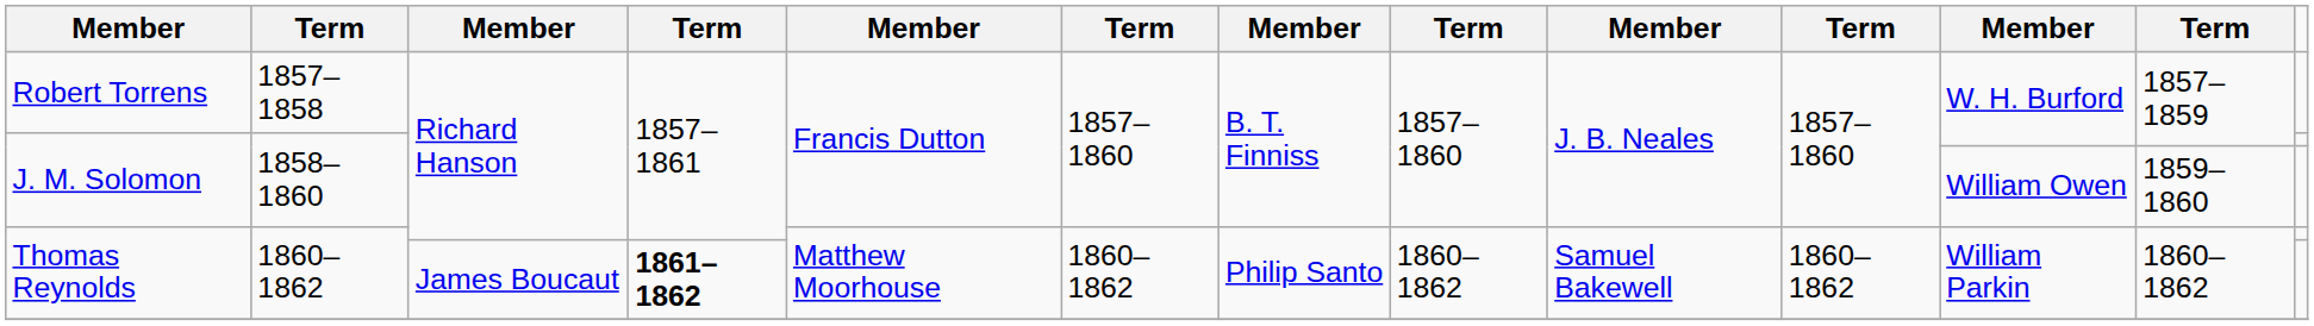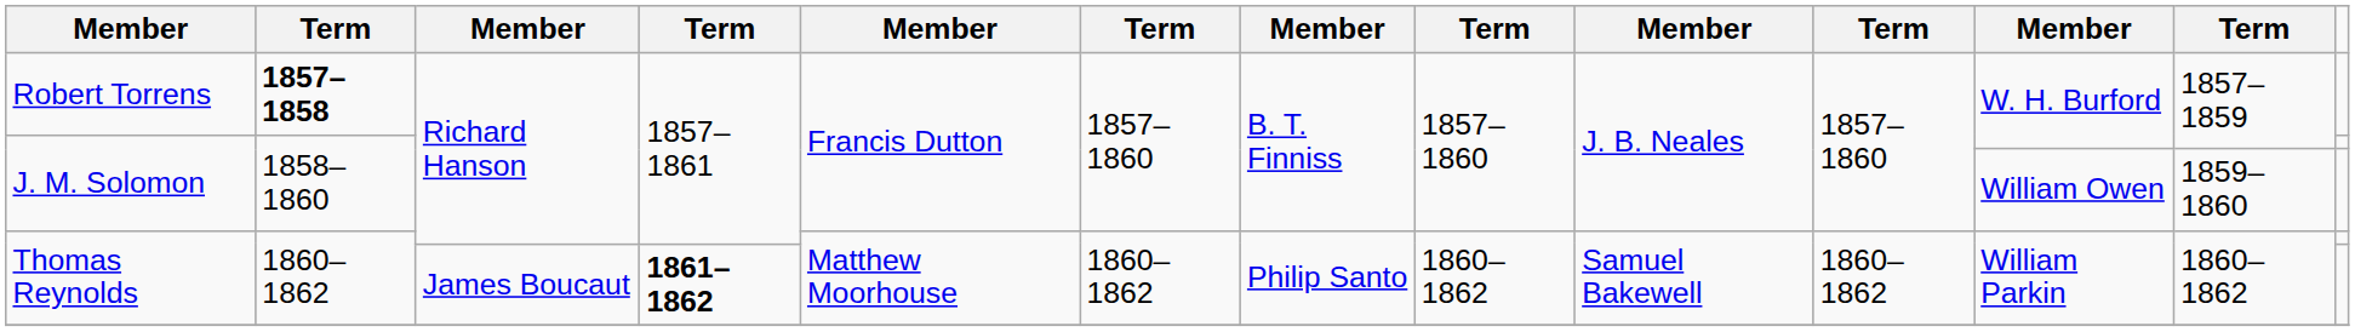Robert Torrens | column 2: normal -> bold
